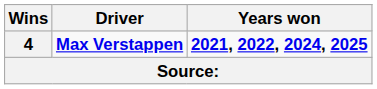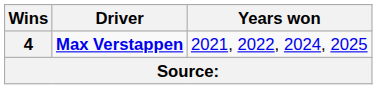4 | Years won: bold -> normal
